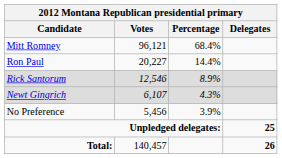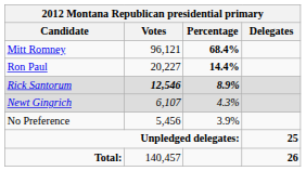Mitt Romney | Percentage: normal -> bold
Ron Paul | Percentage: normal -> bold
Rick Santorum | Votes: normal -> bold
Rick Santorum | Percentage: normal -> bold
